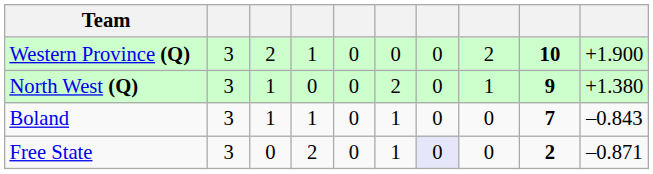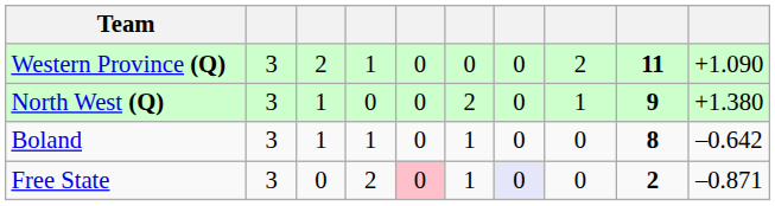Western Province (Q) | column 9: 10 -> 11
Western Province (Q) | column 10: +1.900 -> +1.090
Boland | column 9: 7 -> 8
Boland | column 10: –0.843 -> –0.642
Free State | column 5: no background -> pink background
